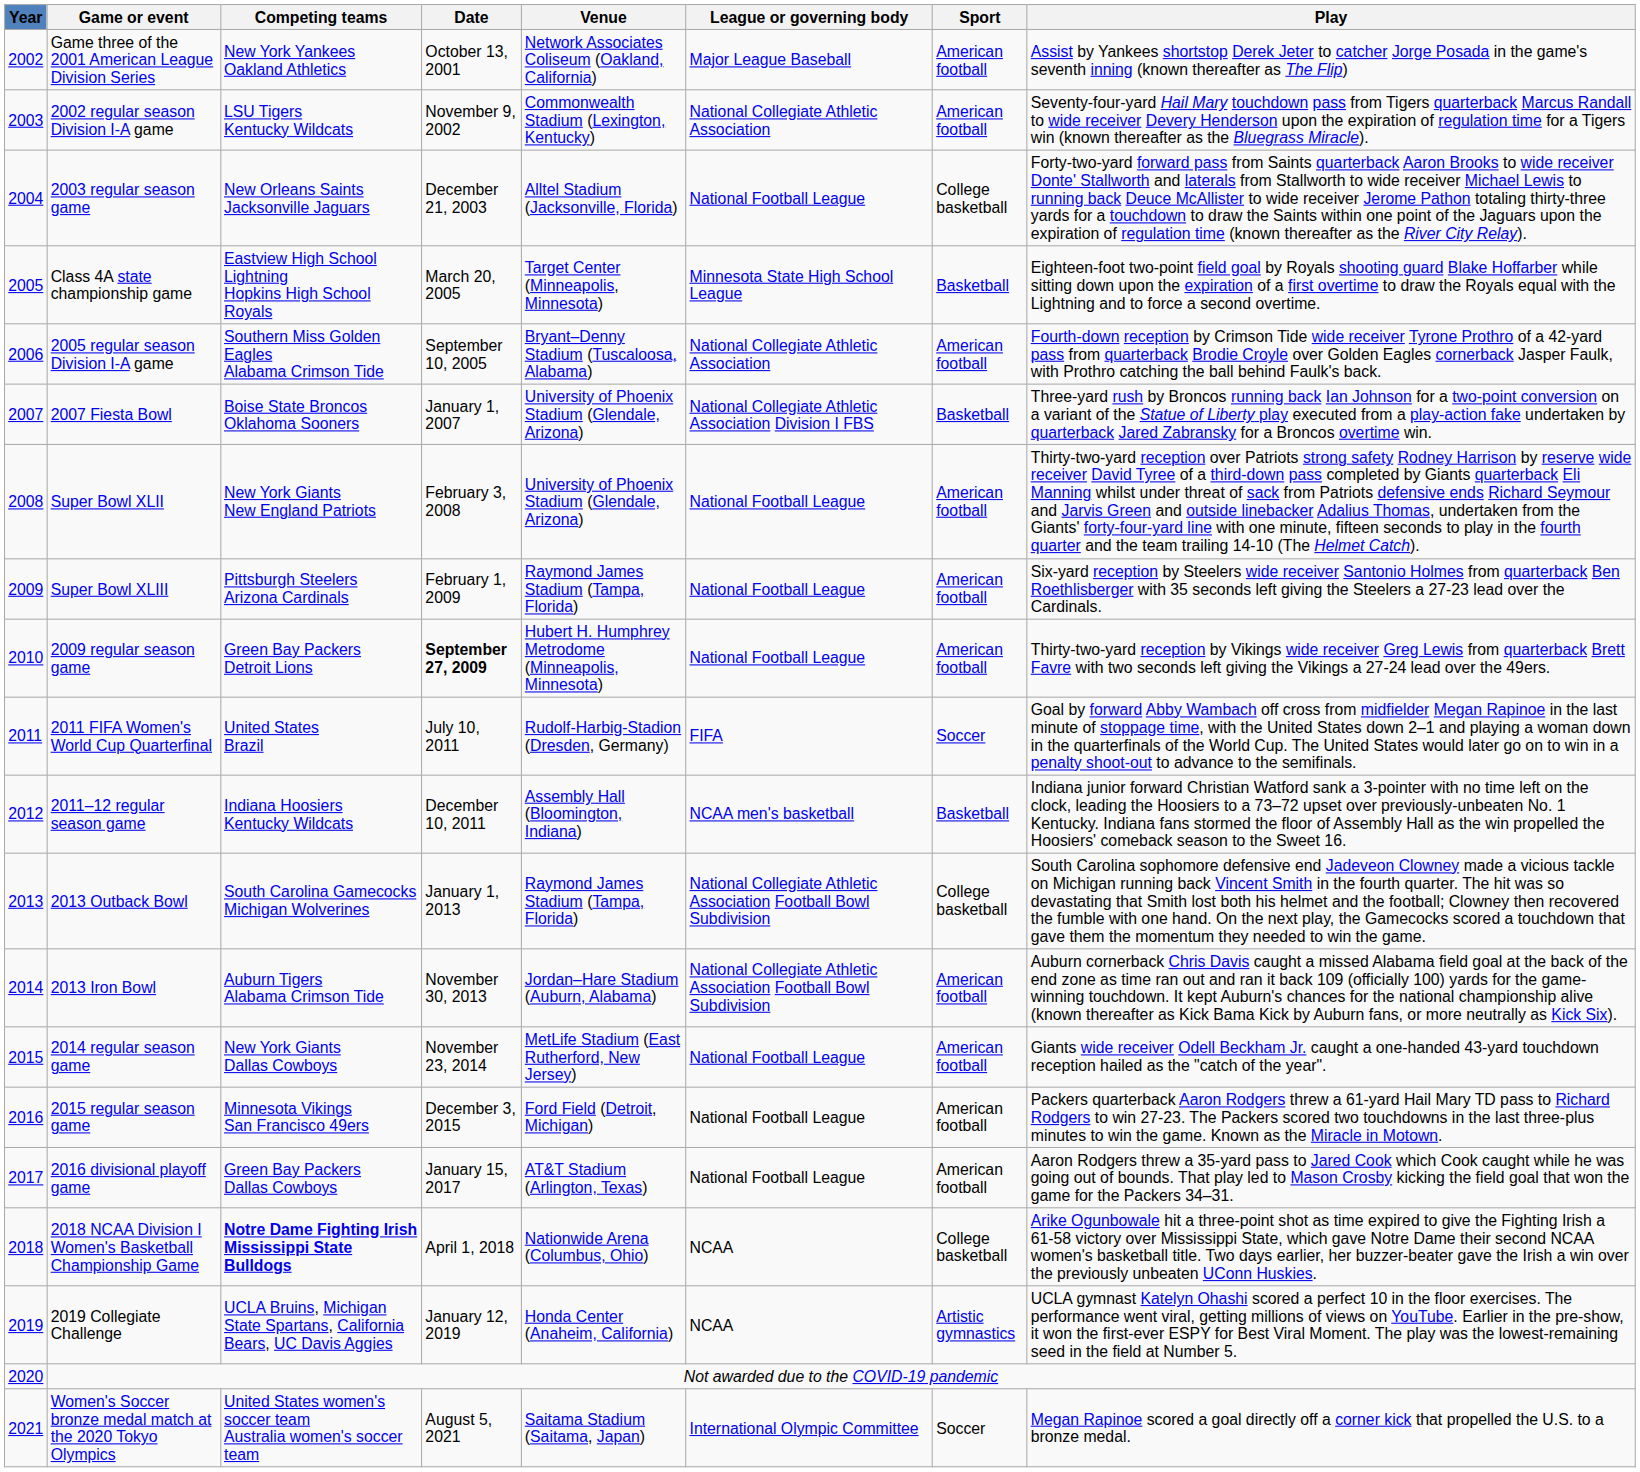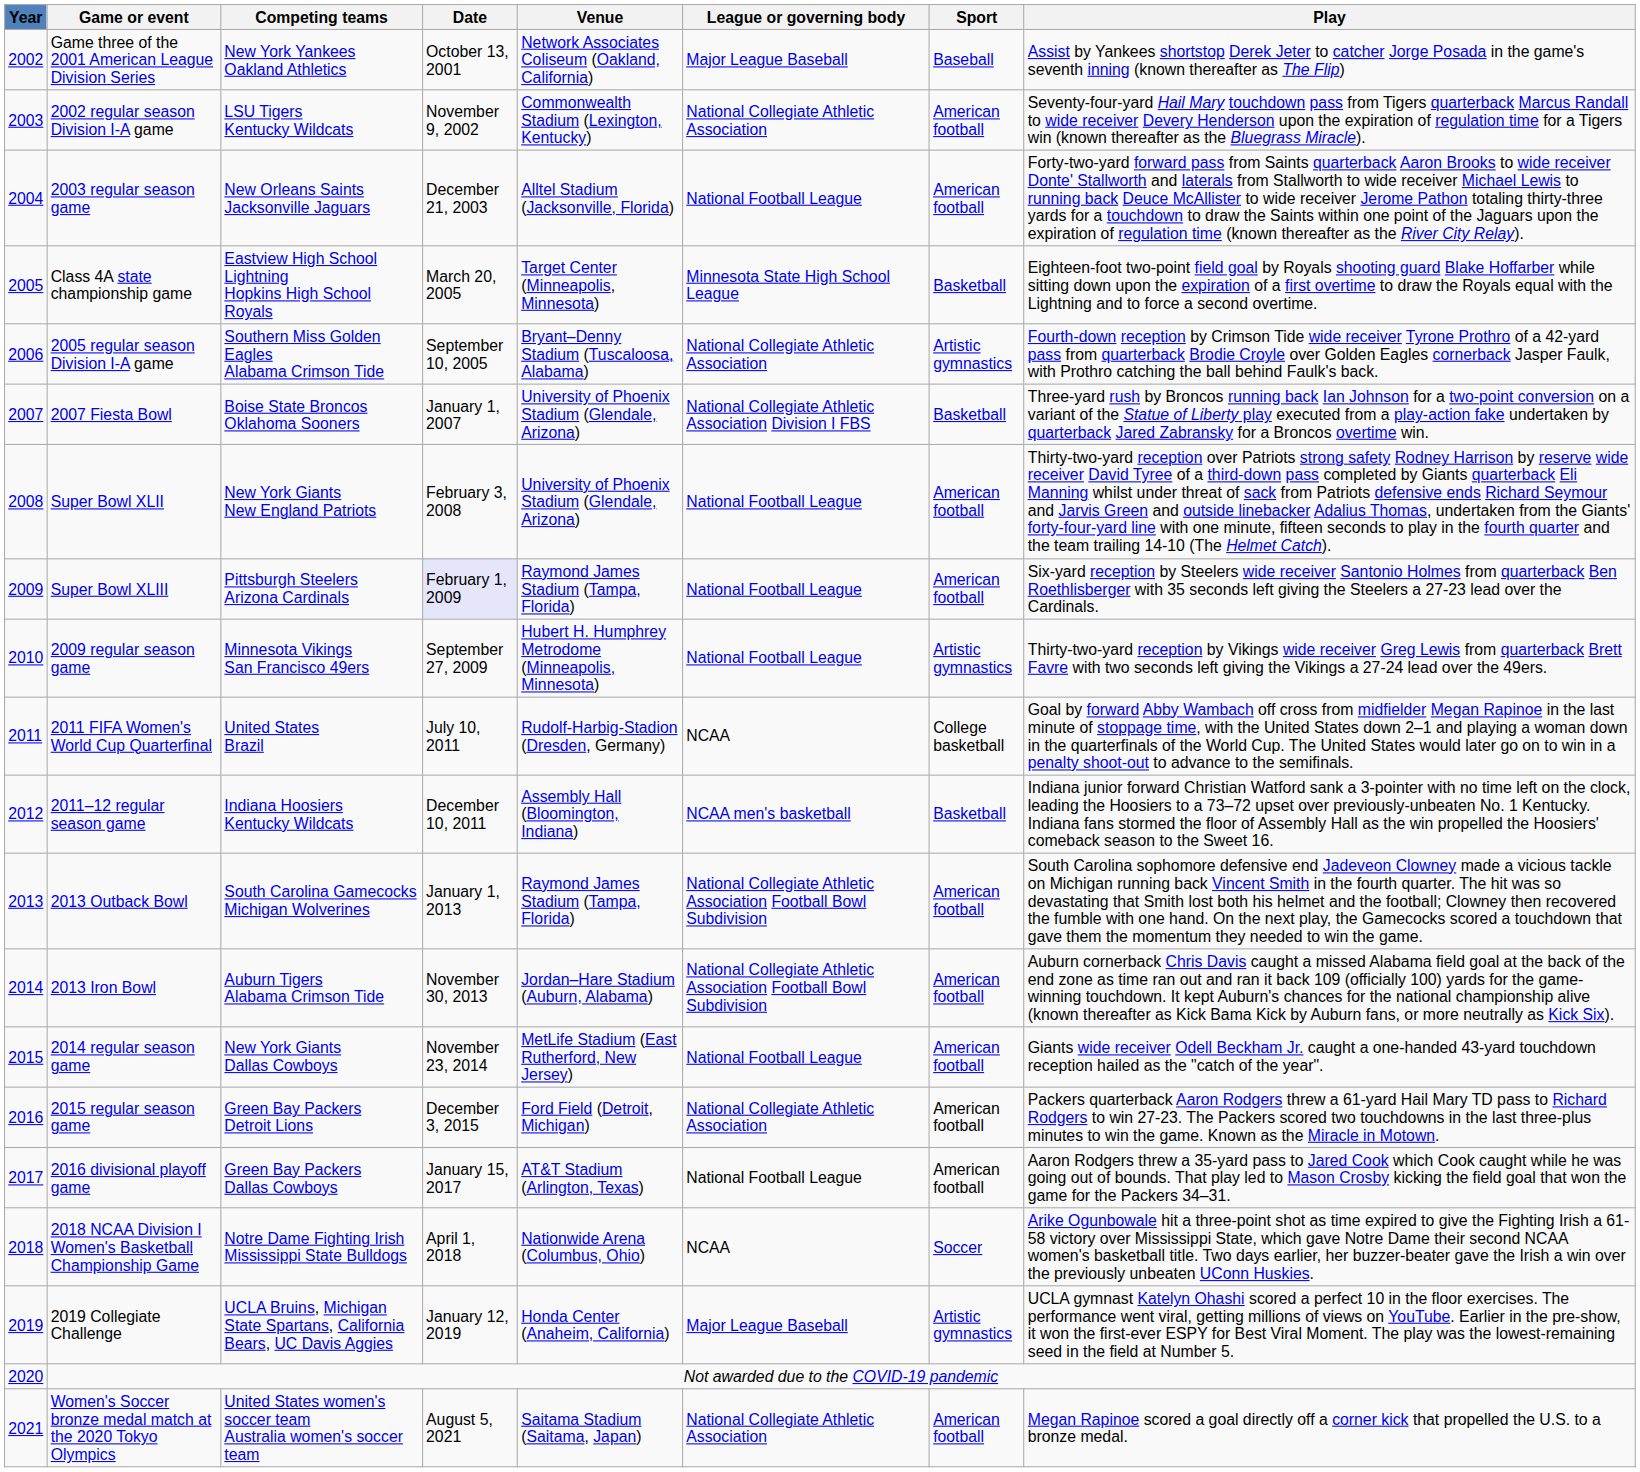Game three of the 2001 American League Division Series | Sport: American football -> Baseball
2003 regular season game | Sport: College basketball -> American football
2005 regular season Division I-A game | Sport: American football -> Artistic gymnastics
Super Bowl XLIII | Date: no background -> lavender background
2009 regular season game | Competing teams: Green Bay Packers Detroit Lions -> Minnesota Vikings San Francisco 49ers
2009 regular season game | Date: bold -> normal
2009 regular season game | Sport: American football -> Artistic gymnastics
2011 FIFA Women's World Cup Quarterfinal | League or governing body: FIFA -> NCAA
2011 FIFA Women's World Cup Quarterfinal | Sport: Soccer -> College basketball
2013 Outback Bowl | Sport: College basketball -> American football
2015 regular season game | Competing teams: Minnesota Vikings San Francisco 49ers -> Green Bay Packers Detroit Lions
2015 regular season game | League or governing body: National Football League -> National Collegiate Athletic Association
2018 NCAA Division I Women's Basketball Championship Game | Competing teams: bold -> normal
2018 NCAA Division I Women's Basketball Championship Game | Sport: College basketball -> Soccer
2019 Collegiate Challenge | League or governing body: NCAA -> Major League Baseball
Women's Soccer bronze medal match at the 2020 Tokyo Olympics | League or governing body: International Olympic Committee -> National Collegiate Athletic Association
Women's Soccer bronze medal match at the 2020 Tokyo Olympics | Sport: Soccer -> American football
